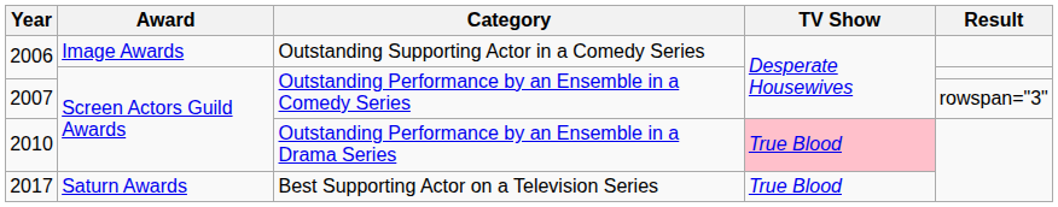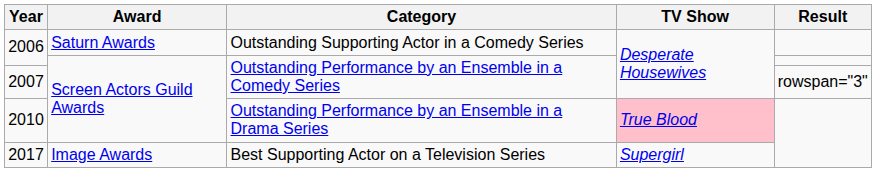2006 / Outstanding Supporting Actor in a Comedy Series | Award: Image Awards -> Saturn Awards
2017 | Award: Saturn Awards -> Image Awards
2017 | TV Show: True Blood -> Supergirl
